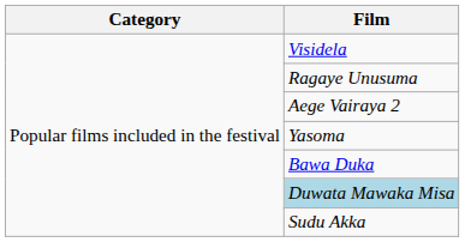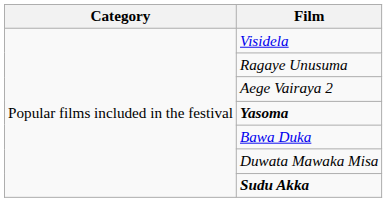Yasoma | Film: normal -> bold
Duwata Mawaka Misa | Film: lightblue background -> no background
Sudu Akka | Film: normal -> bold
